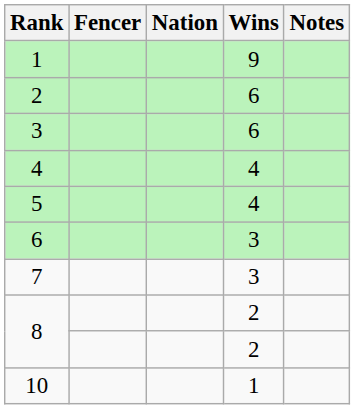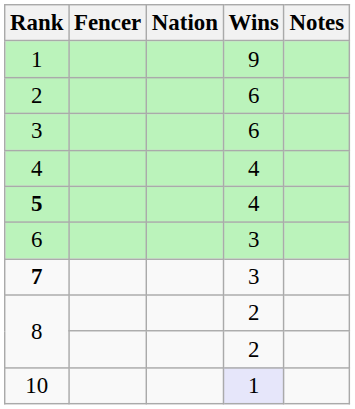5 | Rank: normal -> bold
7 | Rank: normal -> bold
10 | Wins: no background -> lavender background
